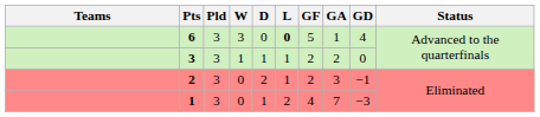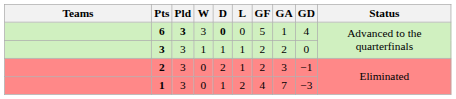6 | Pld: normal -> bold
6 | D: normal -> bold
6 | L: bold -> normal
